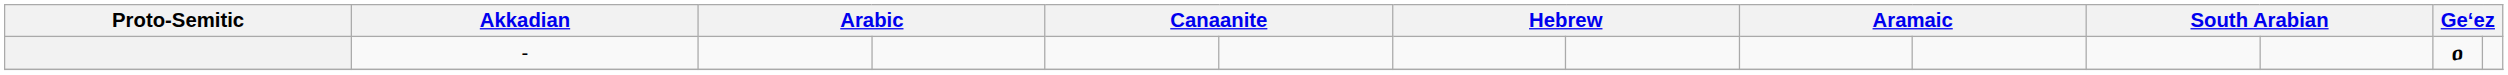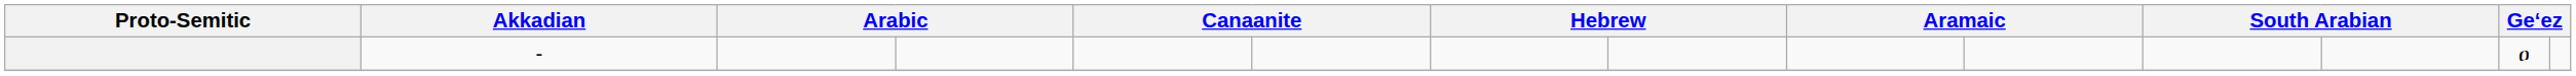row 2 | column 13: bold -> normal
